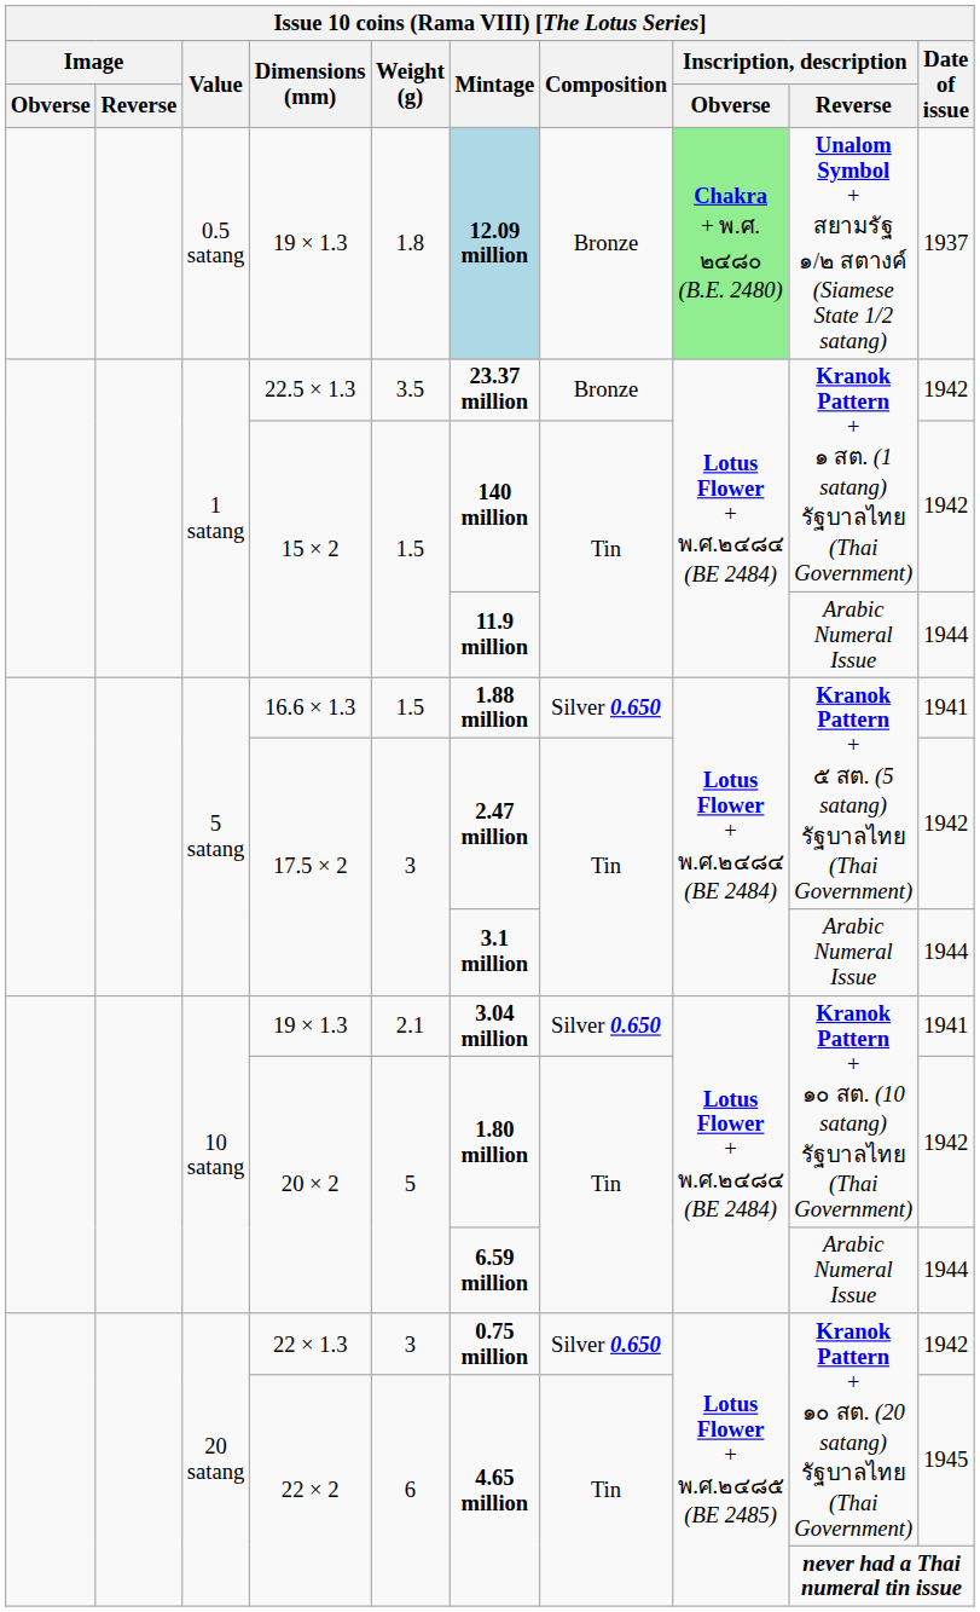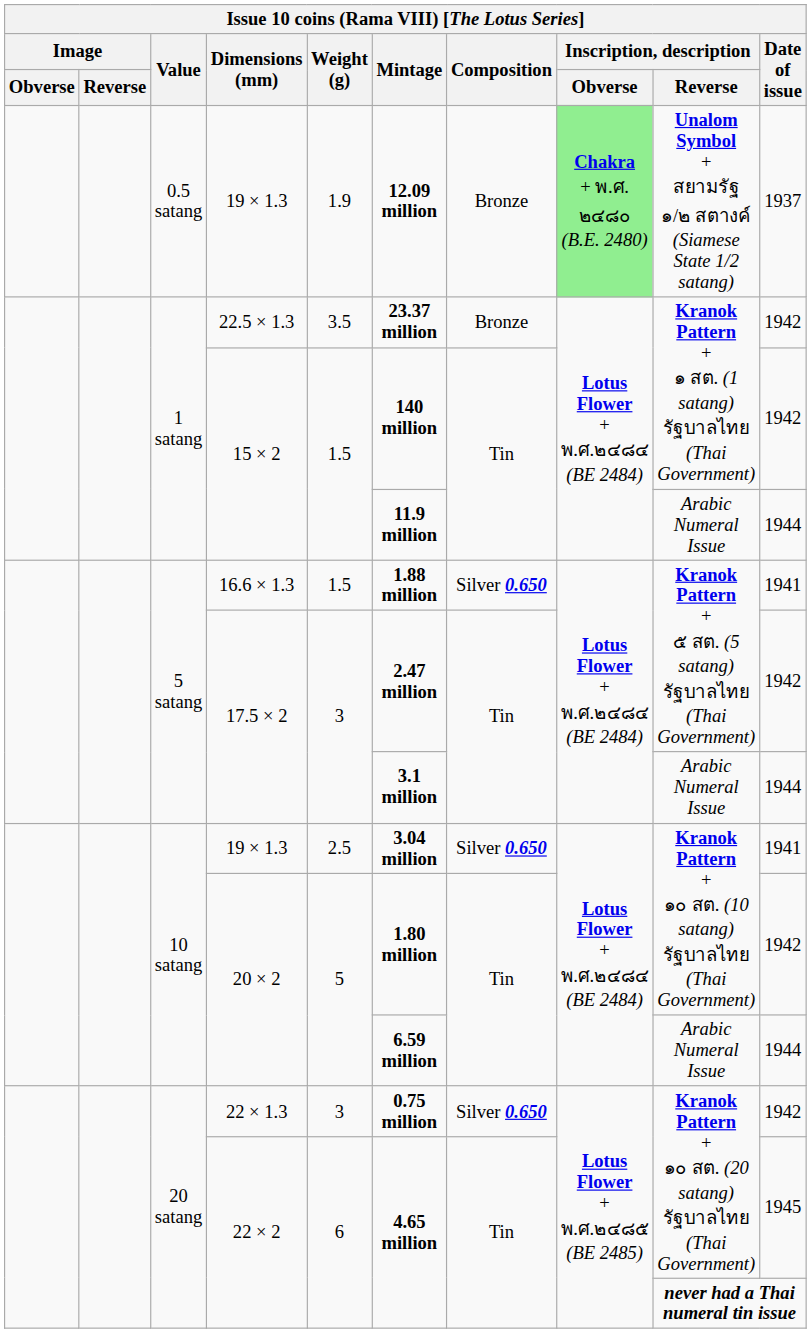0.5 satang / 19 × 1.3 | Weight (g): 1.8 -> 1.9
0.5 satang / 19 × 1.3 | Mintage: lightblue background -> no background
10 satang / 19 × 1.3 | Weight (g): 2.1 -> 2.5
